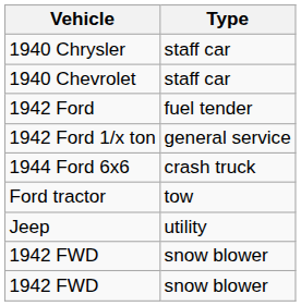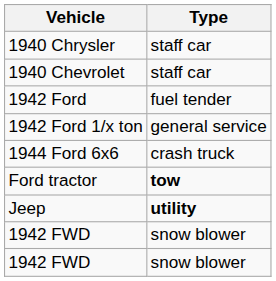row 7 | Type: normal -> bold
row 8 | Type: normal -> bold
